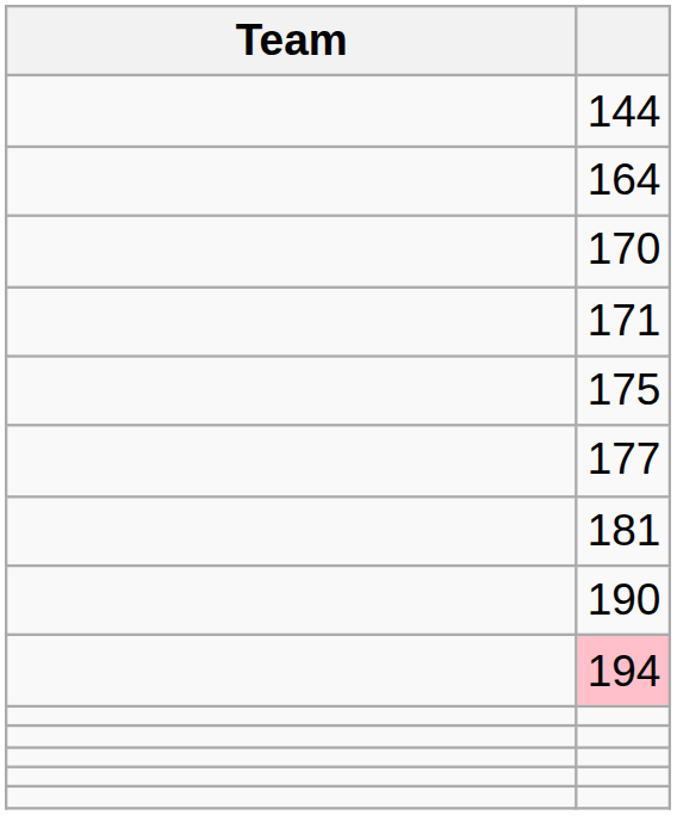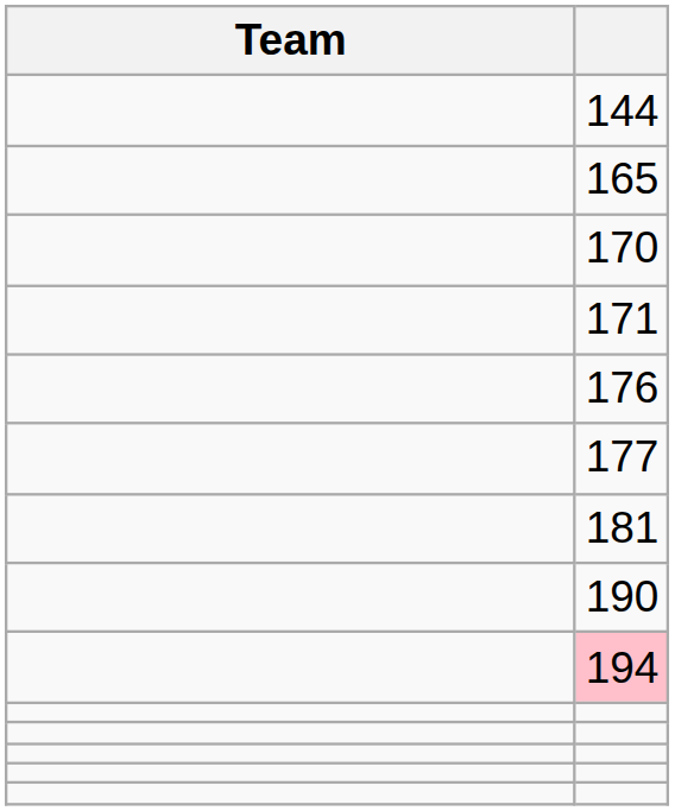row 3 | column 2: 164 -> 165
row 6 | column 2: 175 -> 176
